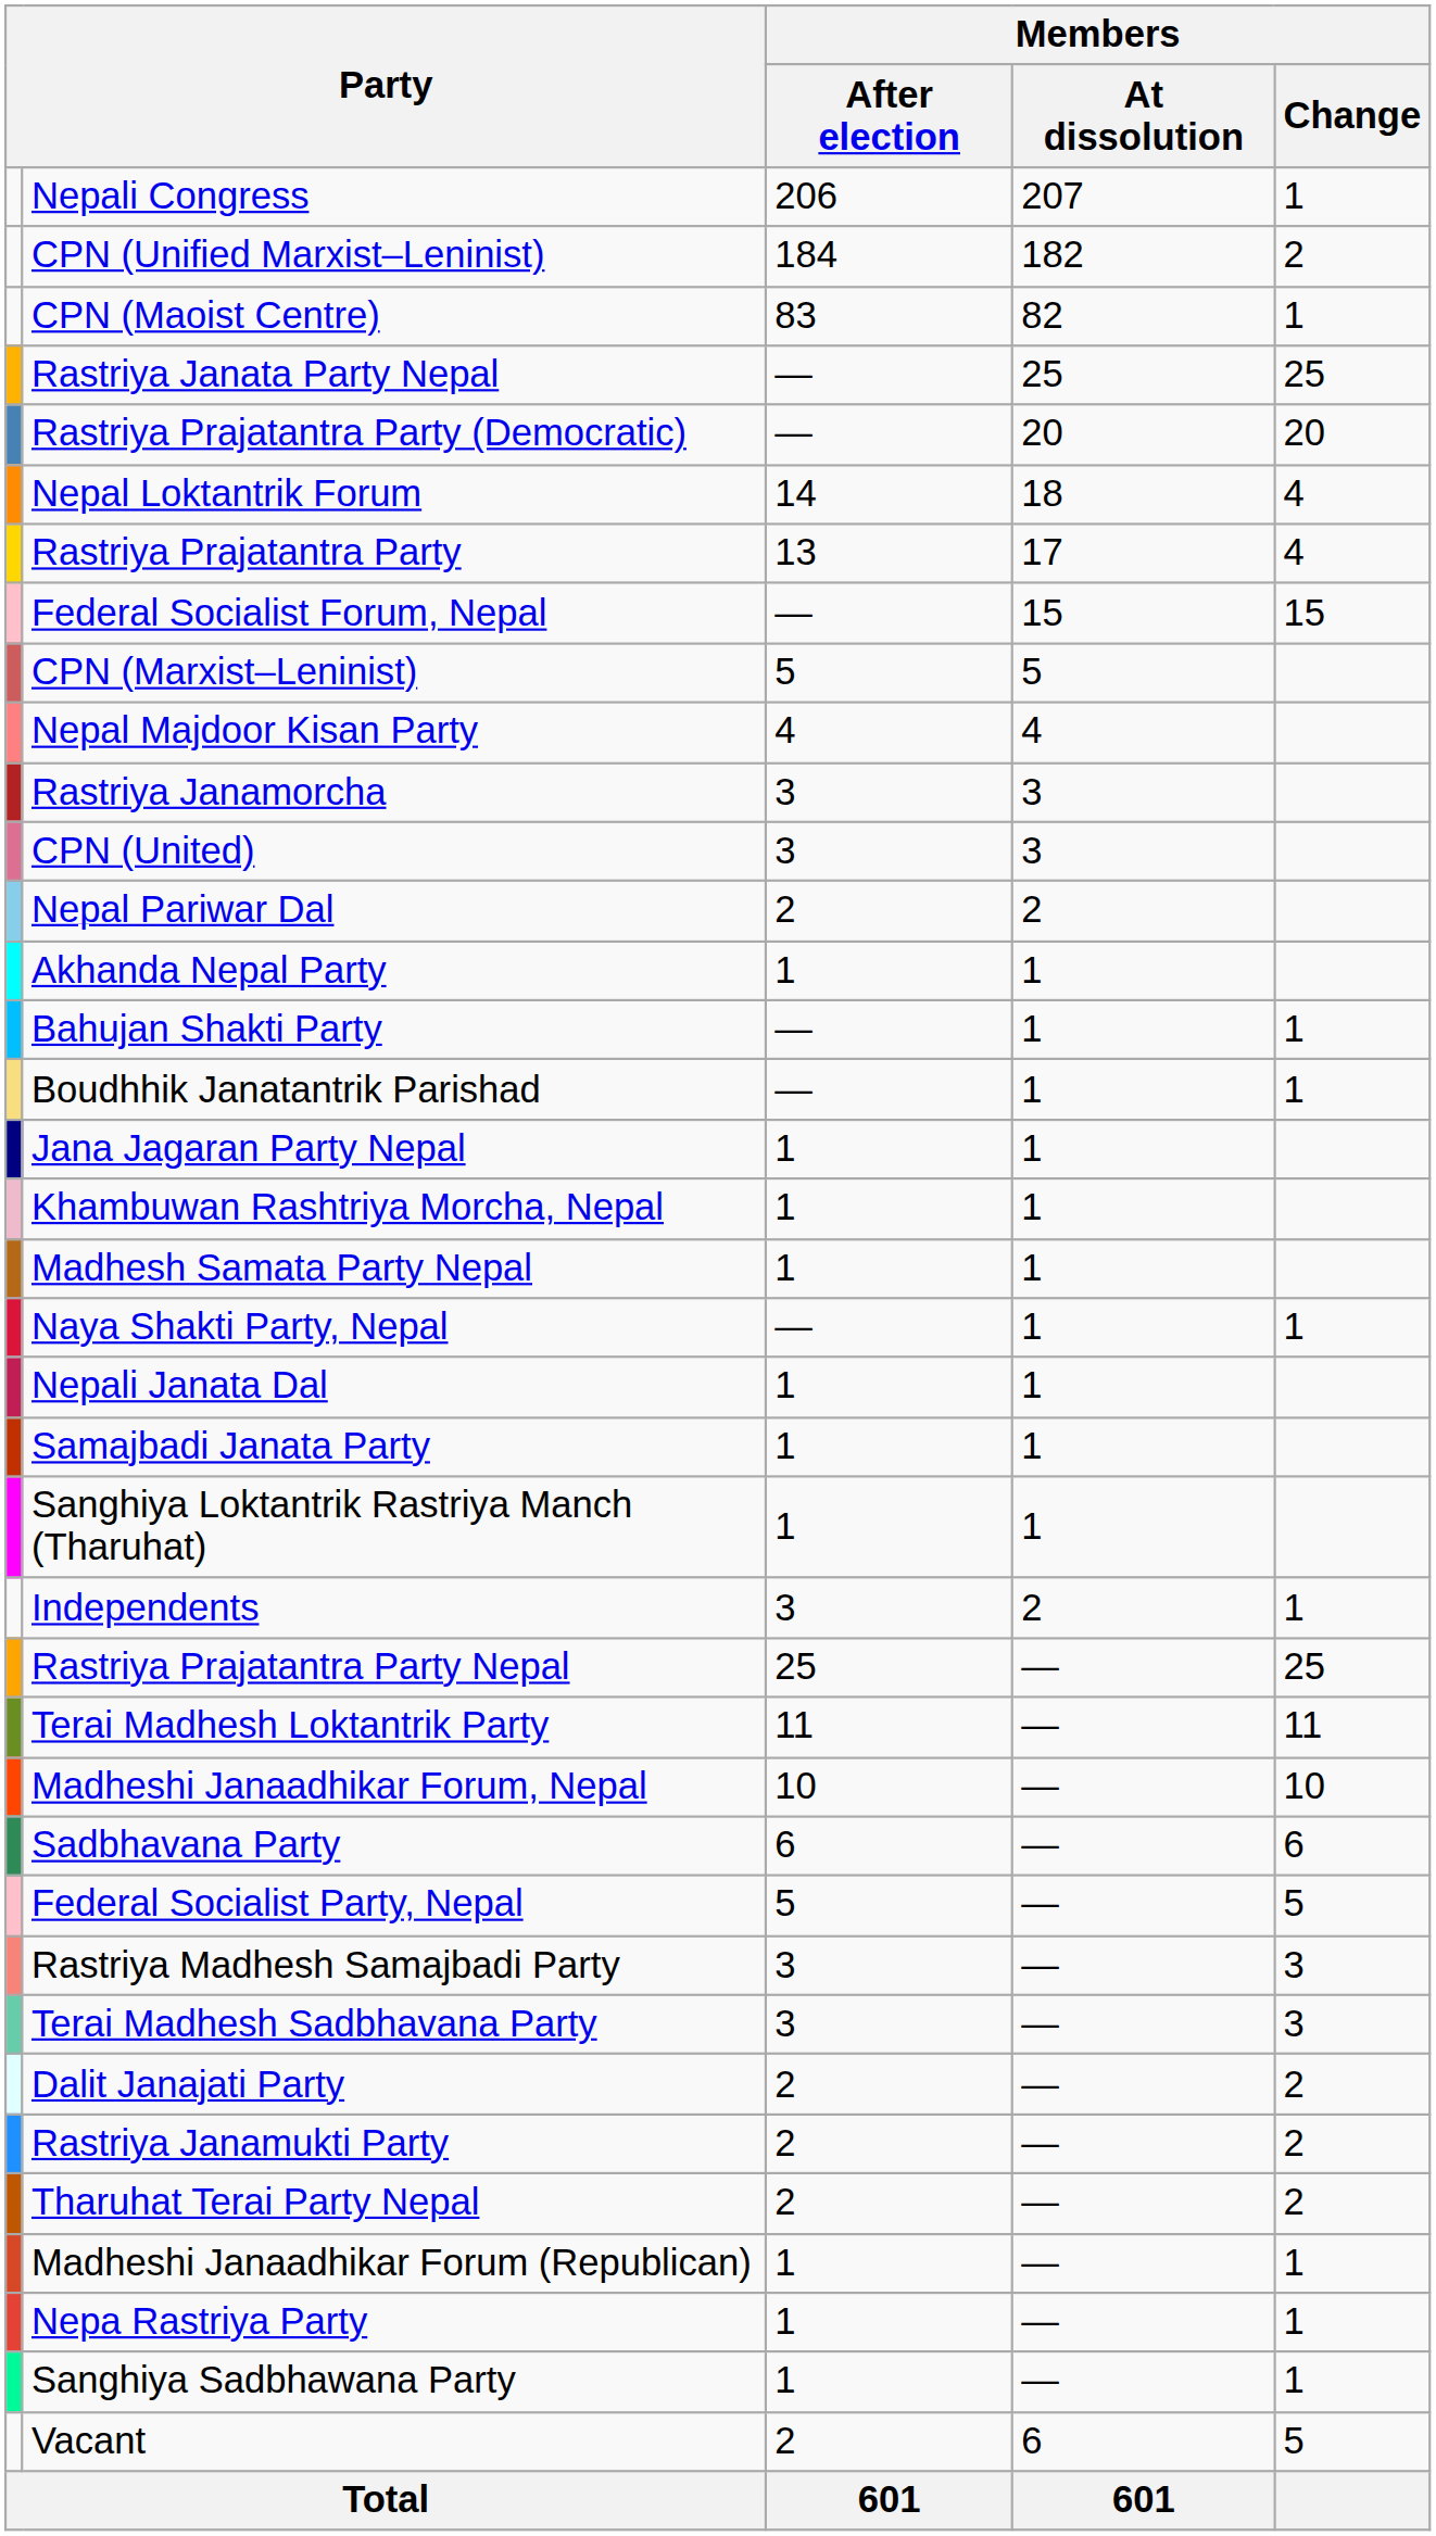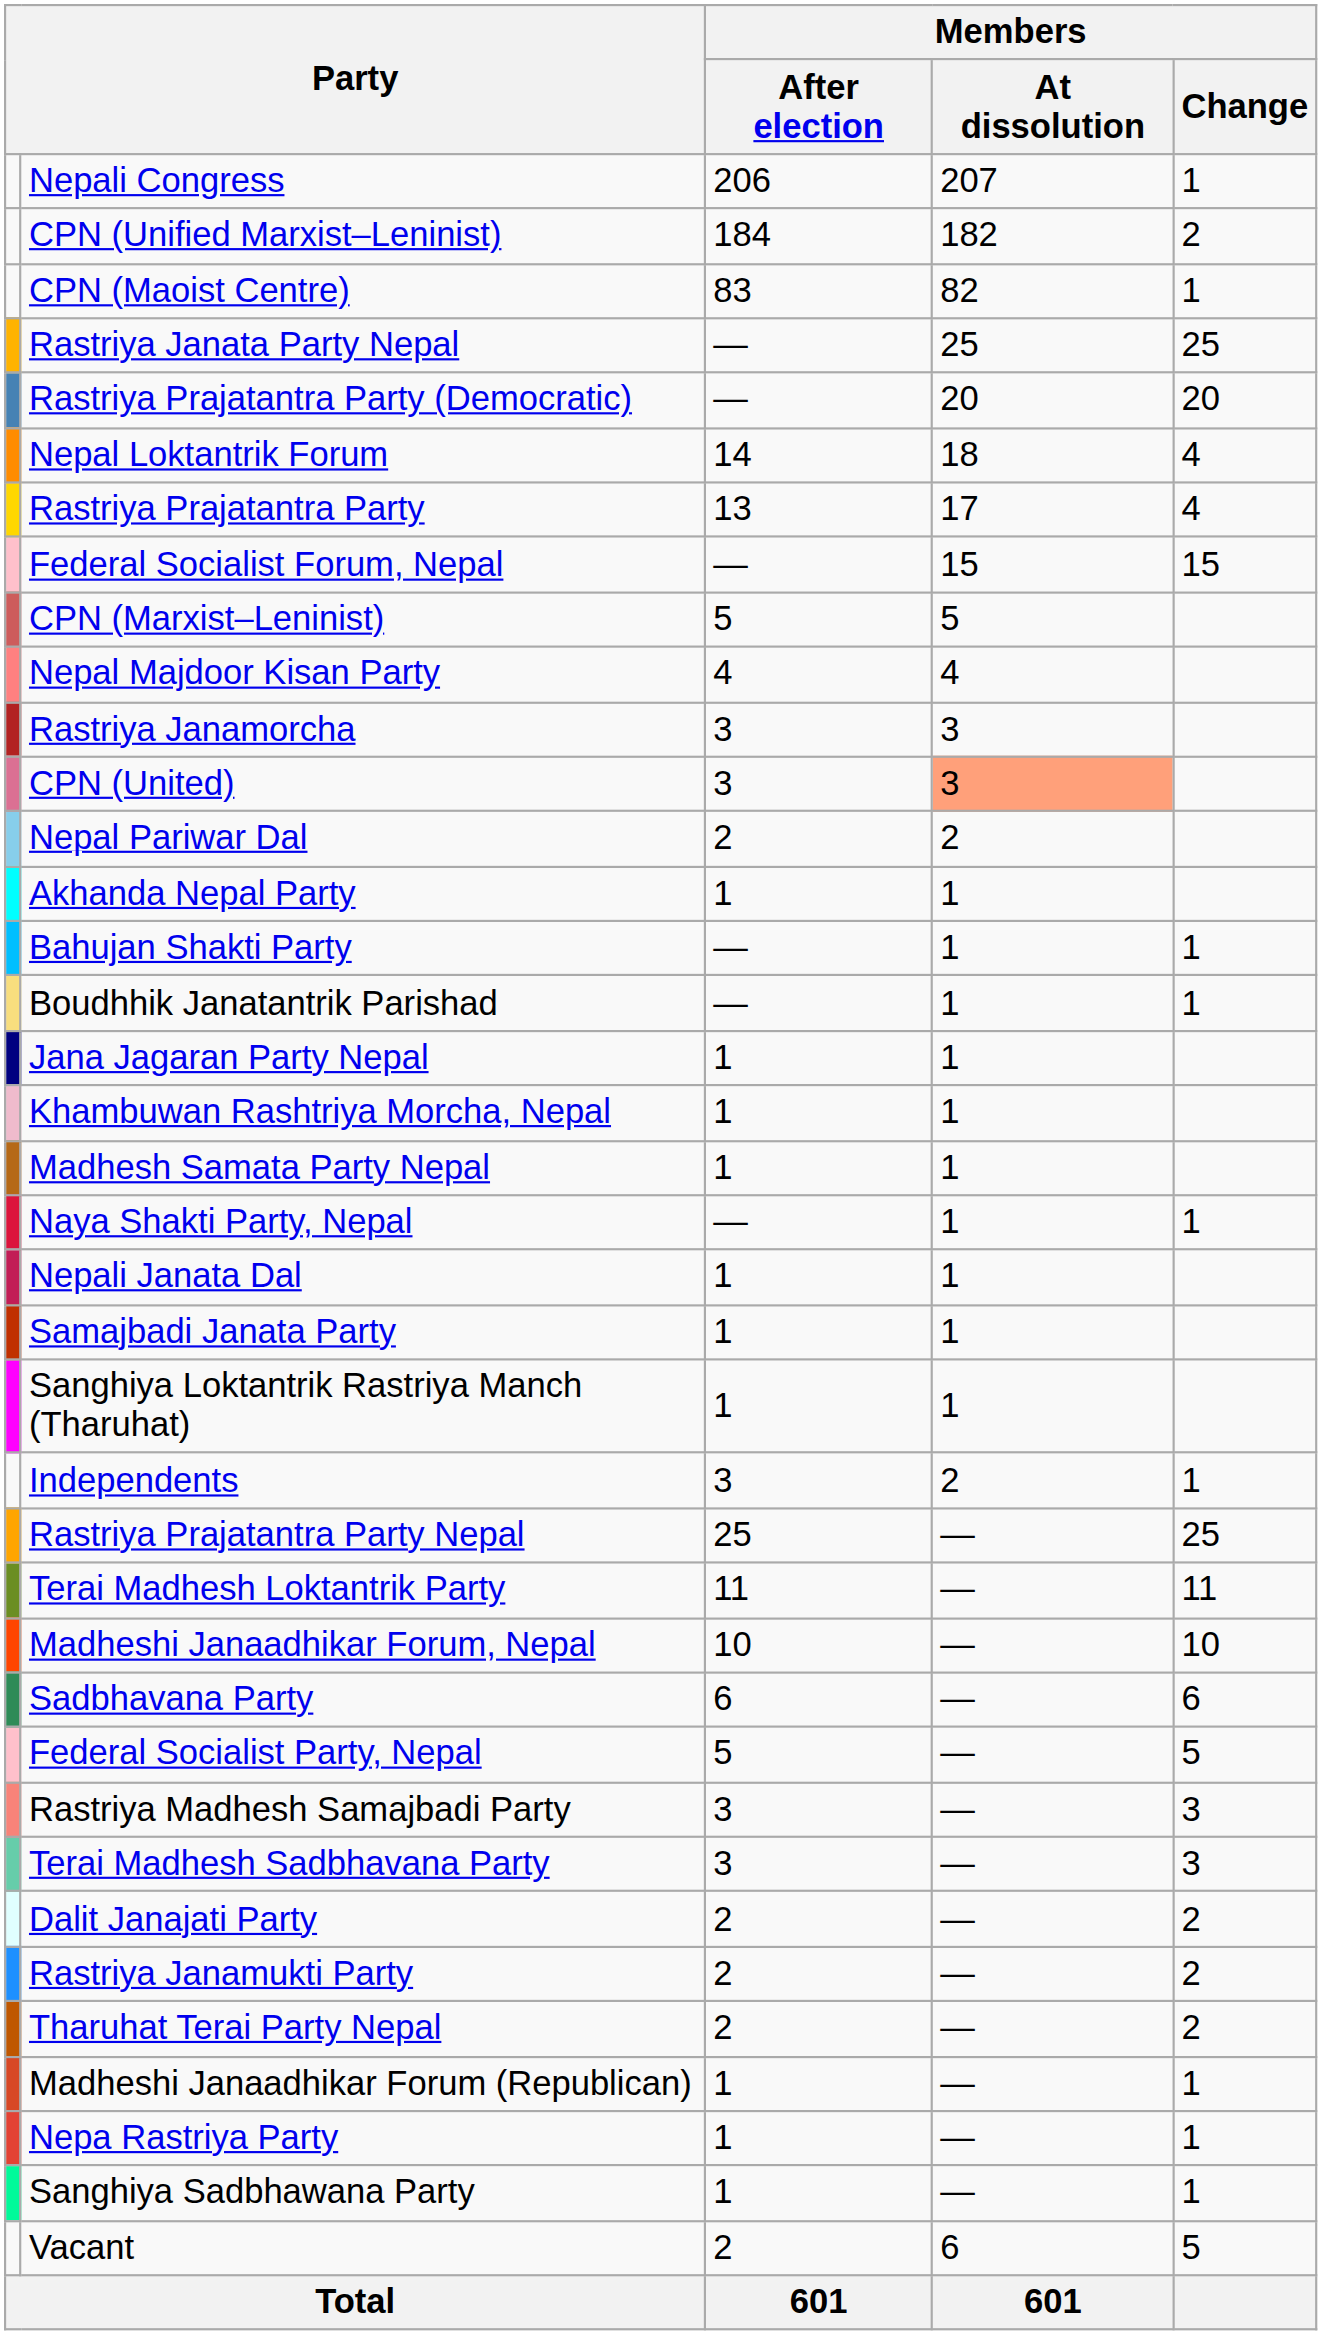CPN (United) | Members / At dissolution: no background -> lightsalmon background
